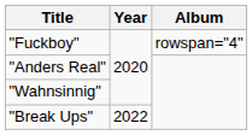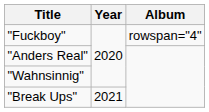"Break Ups" | Year: 2022 -> 2021
